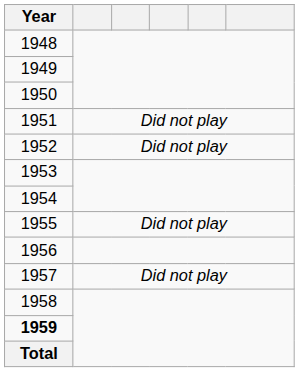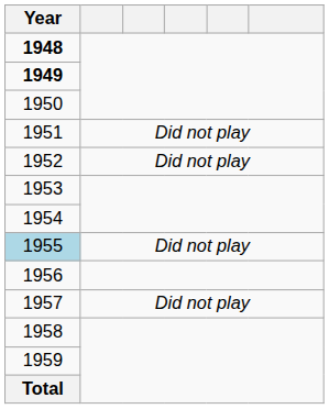1948 | Year: normal -> bold
1949 | Year: normal -> bold
1955 | Year: no background -> lightblue background
1959 | Year: bold -> normal
